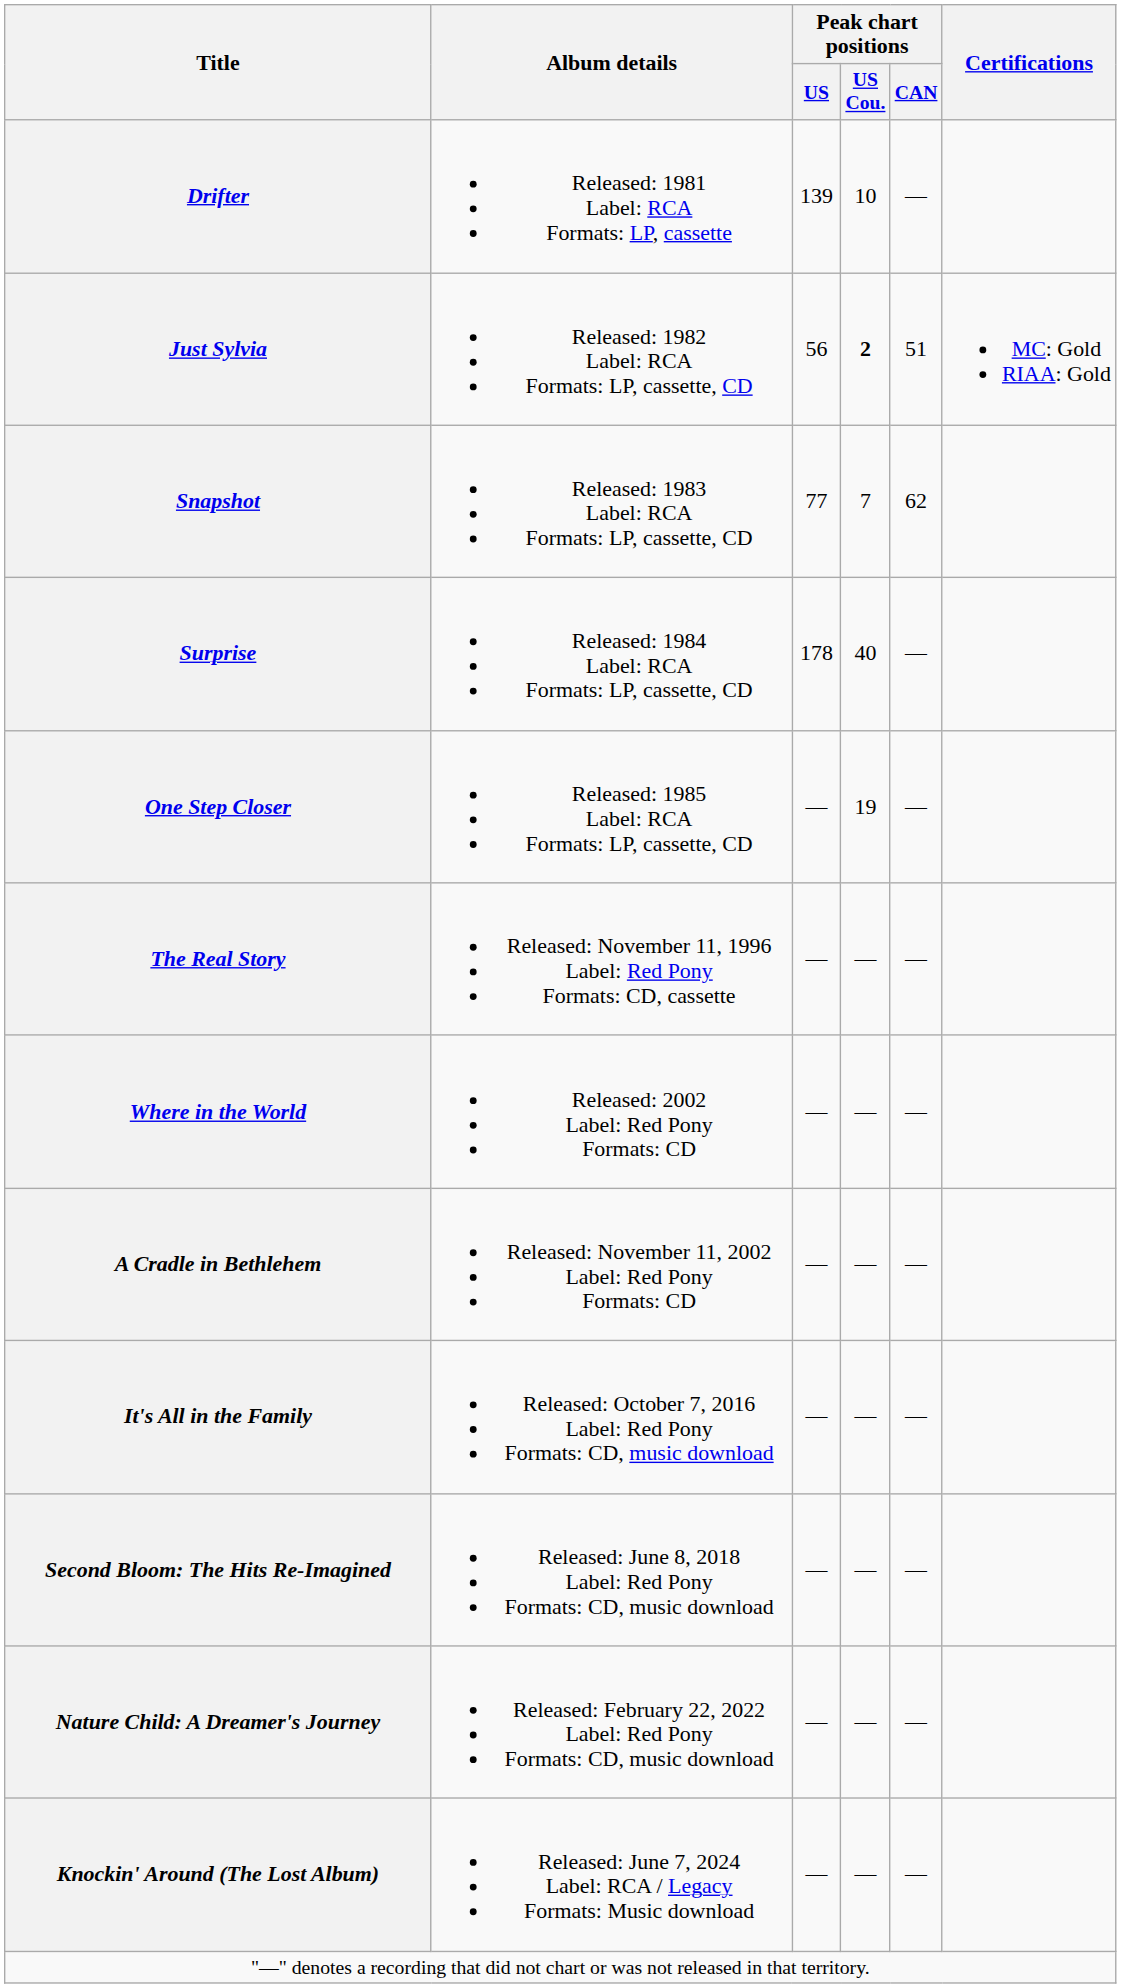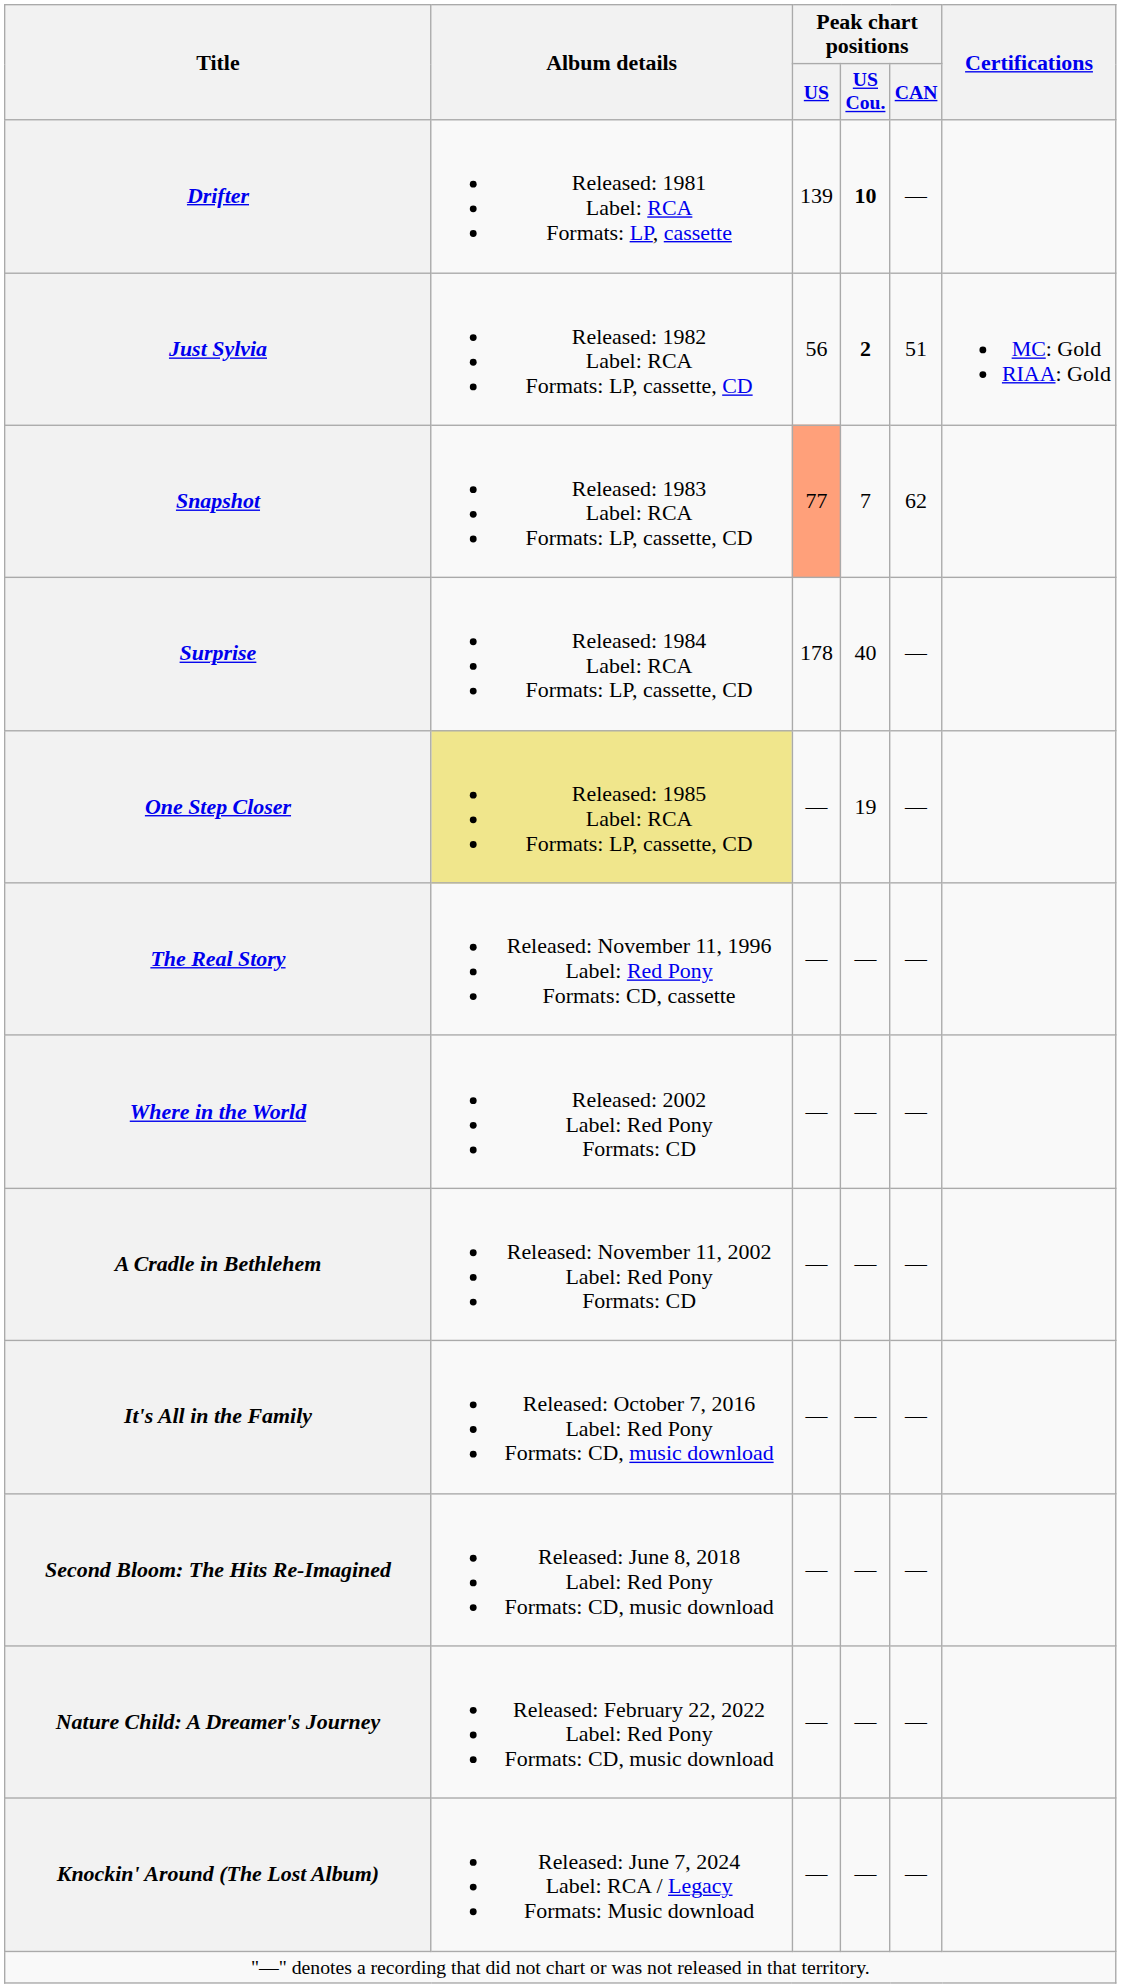Drifter | Peak chart positions / US Cou.: normal -> bold
Snapshot | Peak chart positions / US: no background -> lightsalmon background
One Step Closer | Album details: no background -> khaki background
